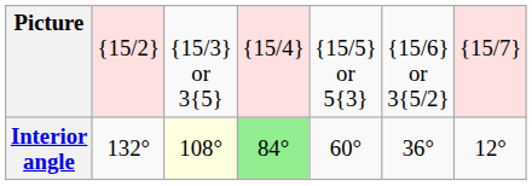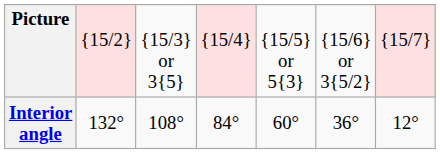Interior angle | column 3: lightyellow background -> no background
Interior angle | column 4: lightgreen background -> no background
